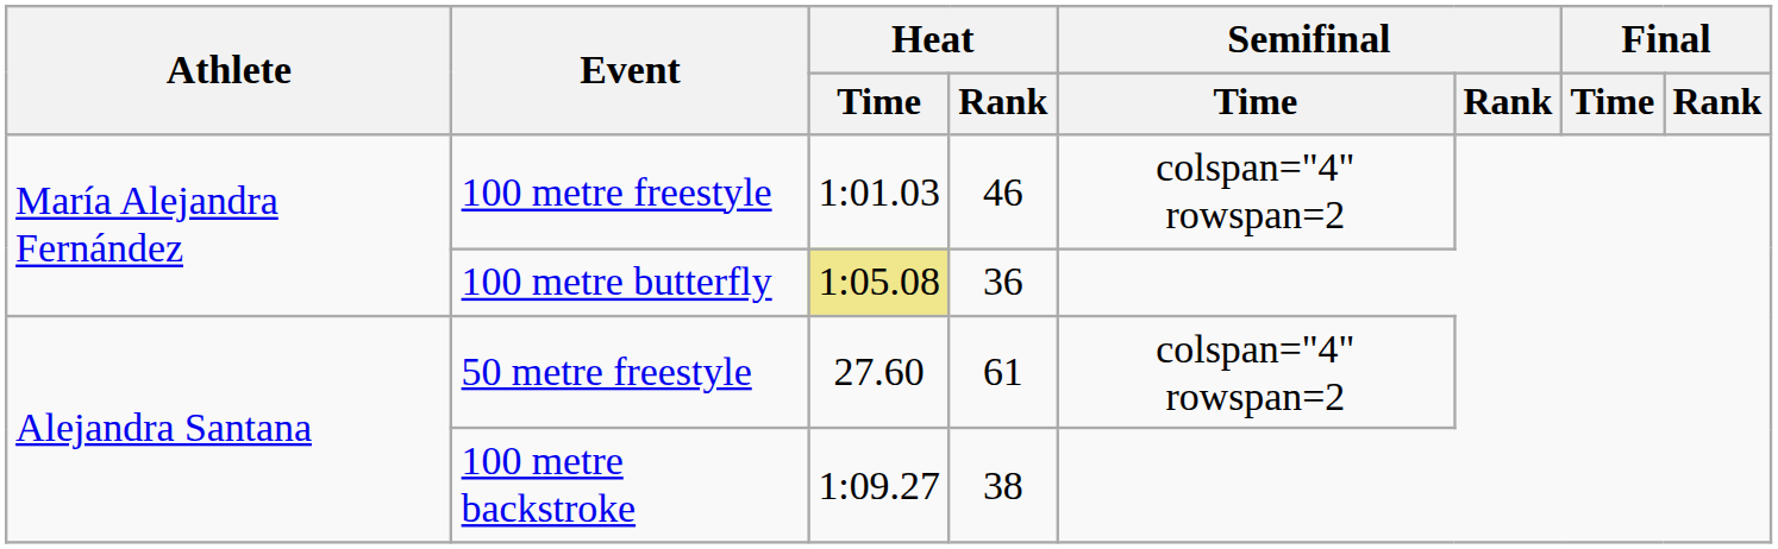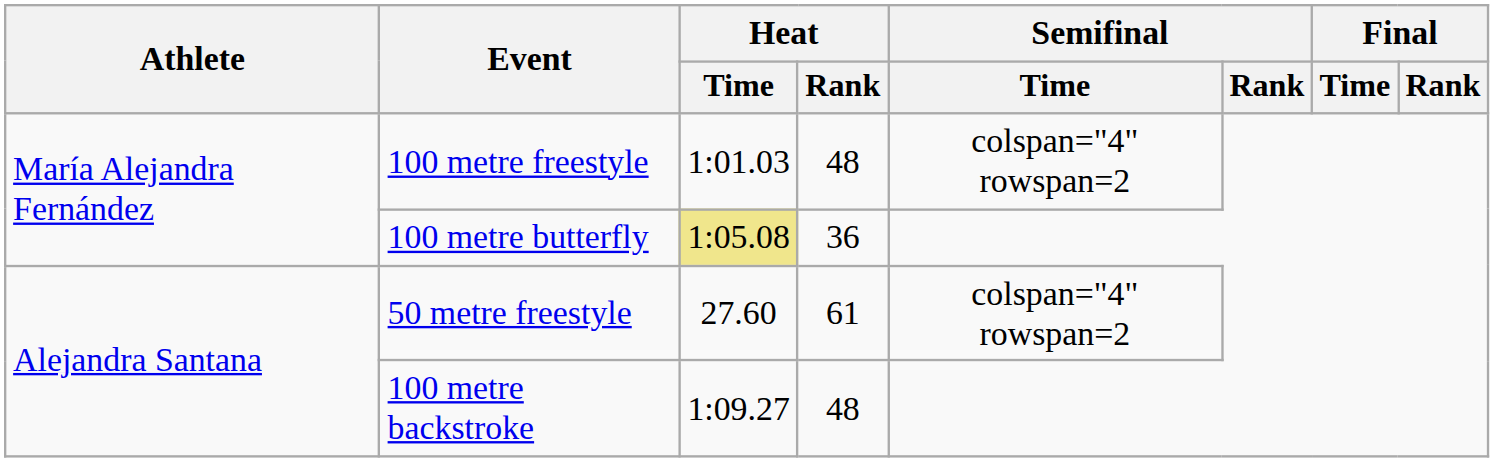100 metre freestyle | Heat / Rank: 46 -> 48
100 metre backstroke | Heat / Rank: 38 -> 48
